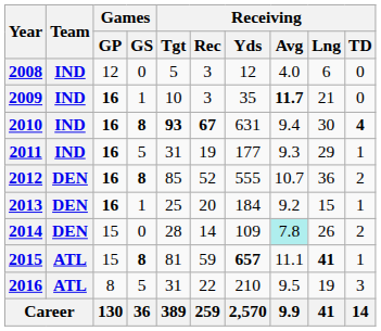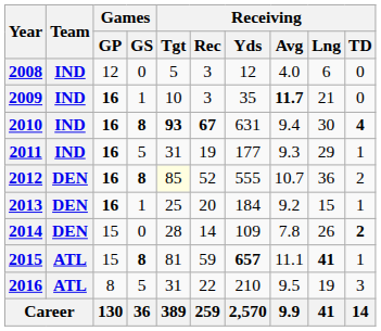2012 | Receiving / Tgt: no background -> lightyellow background
2014 | Receiving / Avg: paleturquoise background -> no background
2014 | Receiving / TD: normal -> bold
